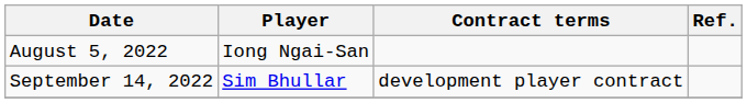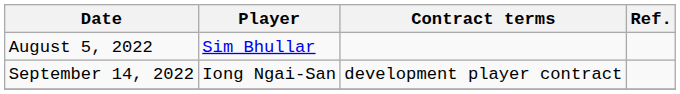August 5, 2022 | Player: Iong Ngai-San -> Sim Bhullar
September 14, 2022 | Player: Sim Bhullar -> Iong Ngai-San
